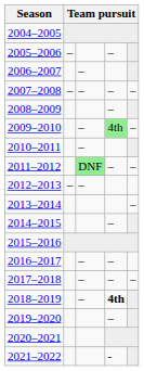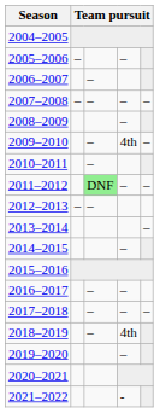2009–2010 | column 4: lightgreen background -> no background
2018–2019 | column 4: bold -> normal
